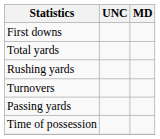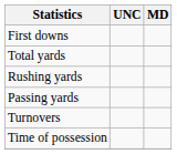rows swapped: Passing yards <-> Turnovers
